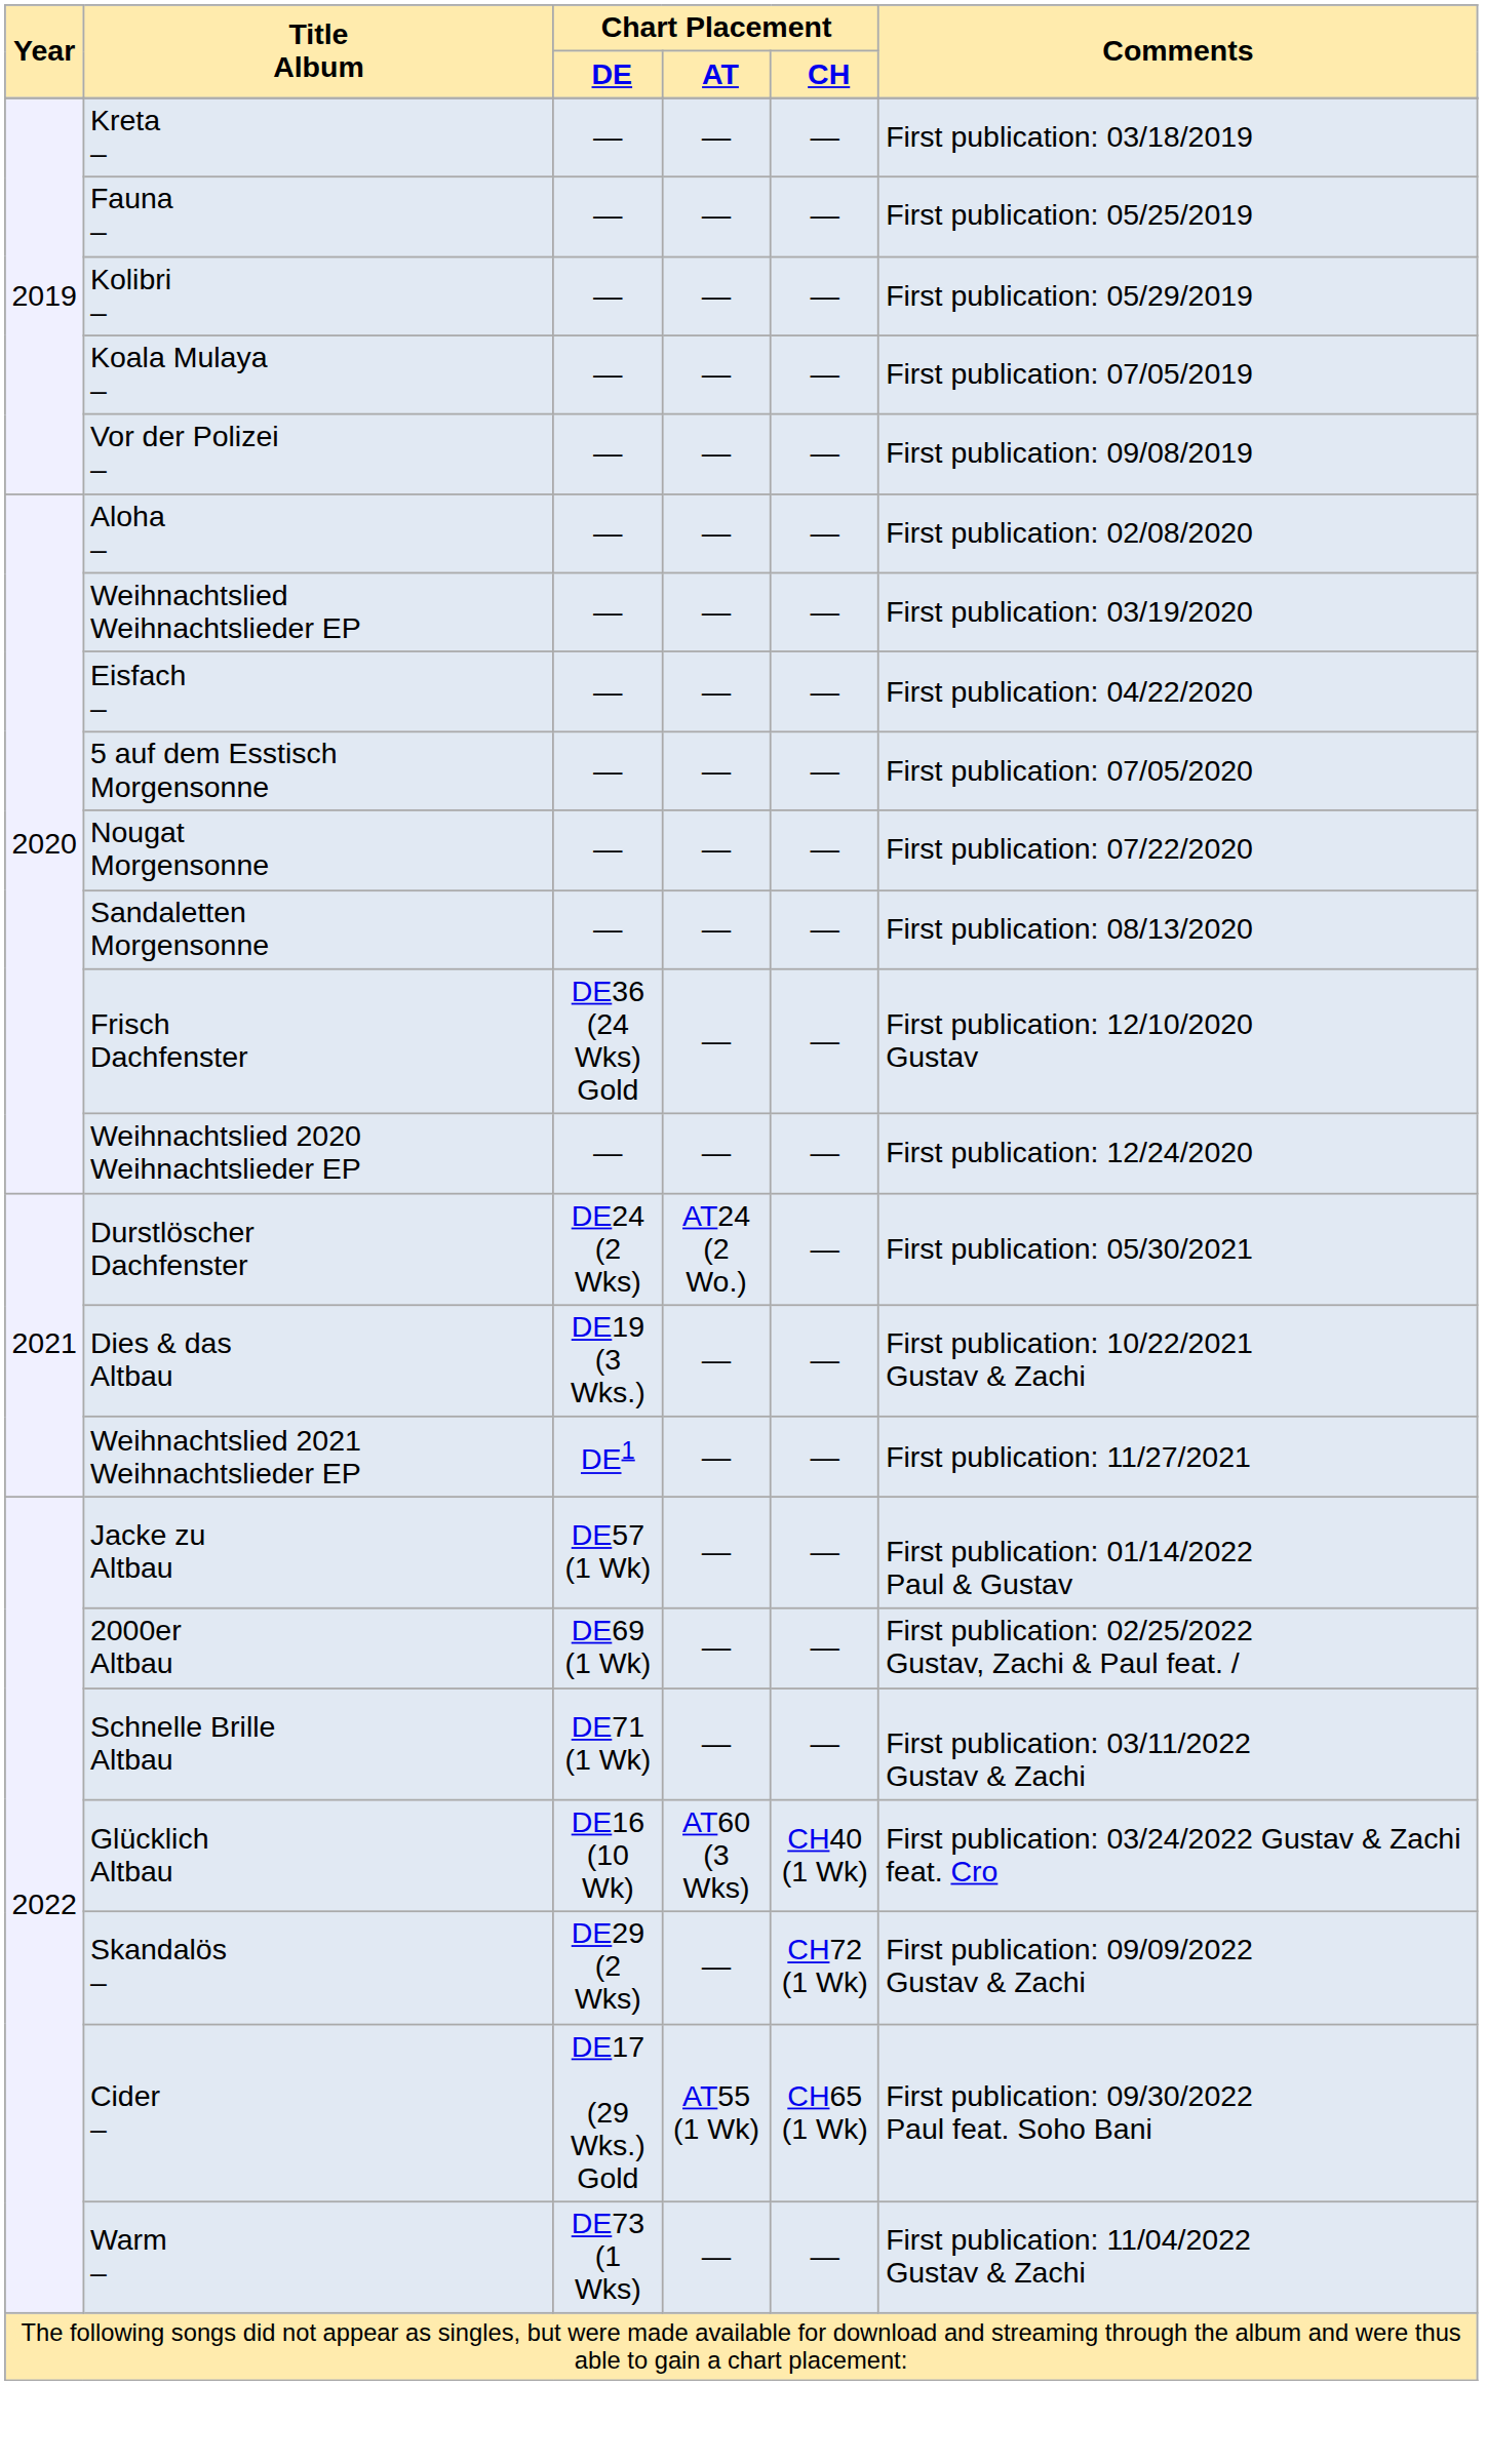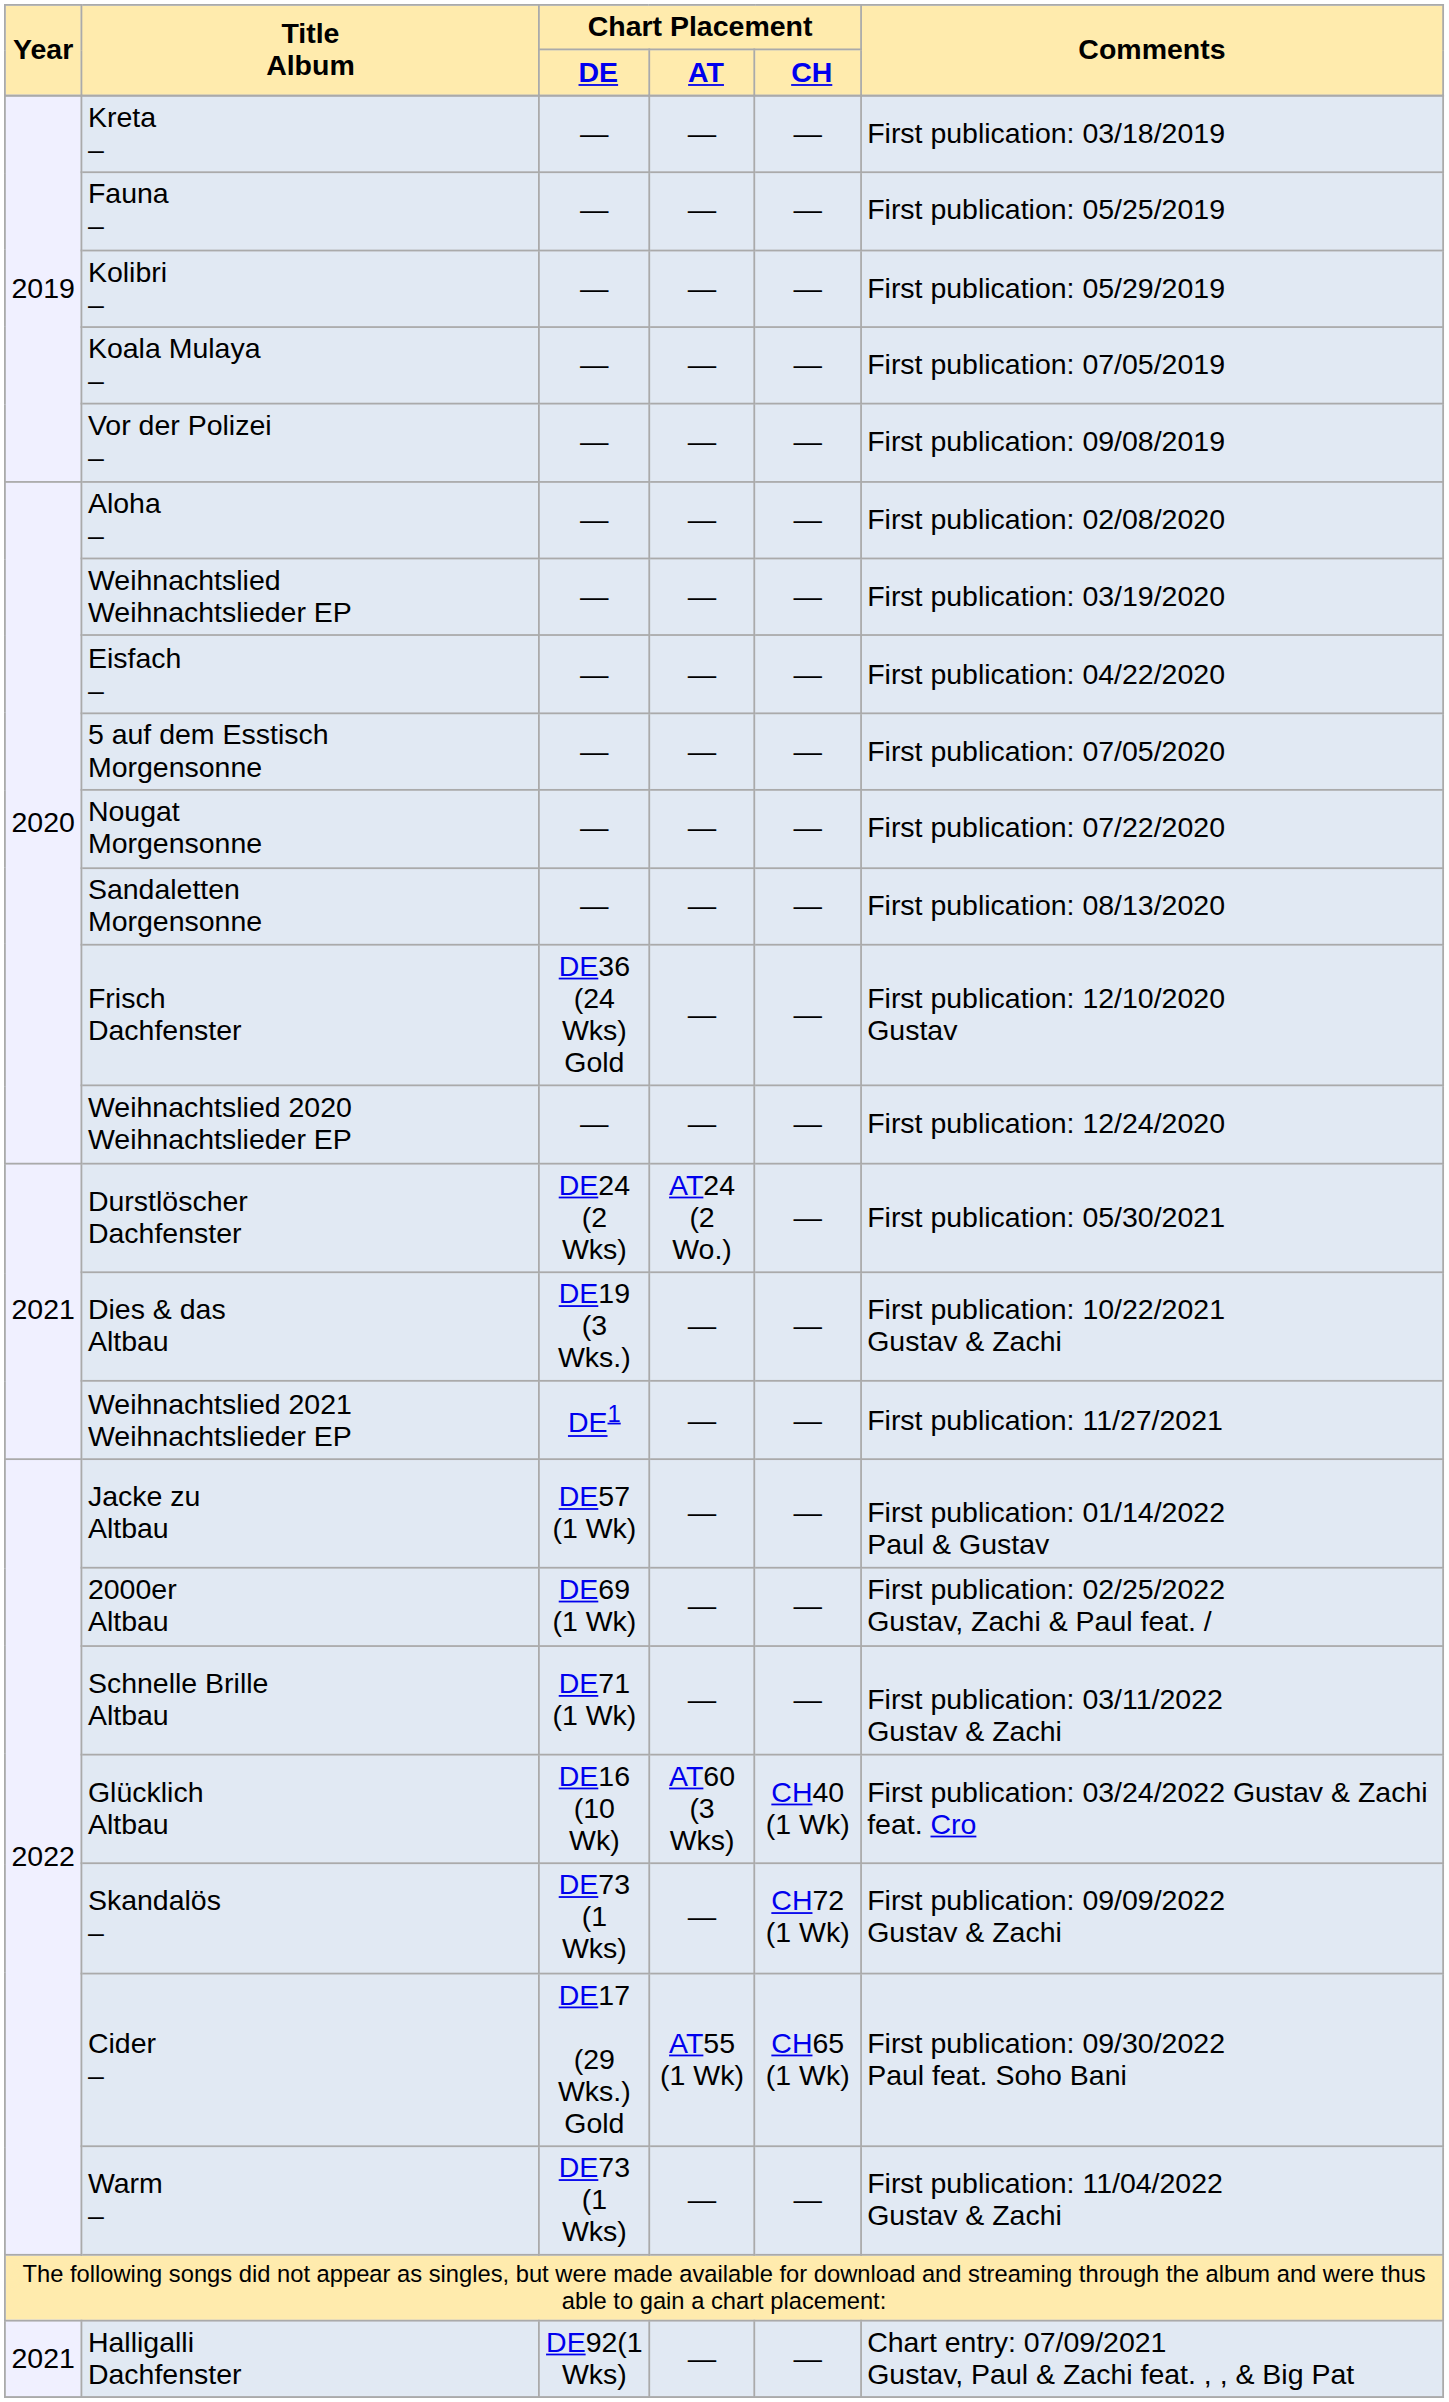Skandalös – | Chart Placement / DE: DE29 (2 Wks) -> DE73 (1 Wks)
+ row: 2021 | Halligalli Dachfenster | DE92(1 Wks) | — | — | Chart entry: 07/09/2021 Gustav, Paul & Zachi feat. , , & Big Pat
